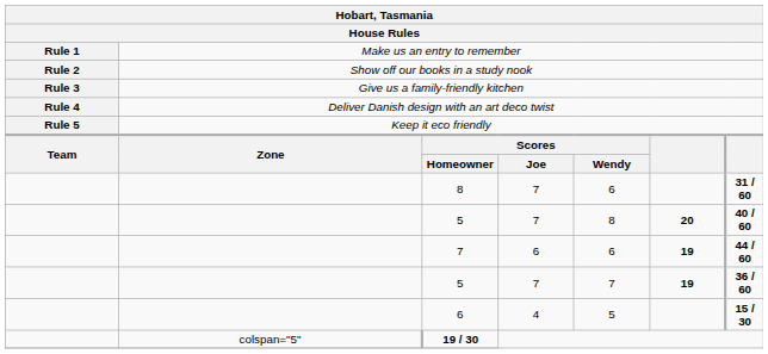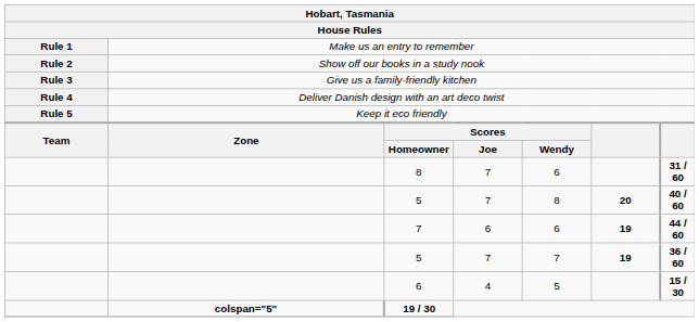19 / 30 | column 2: normal -> bold
